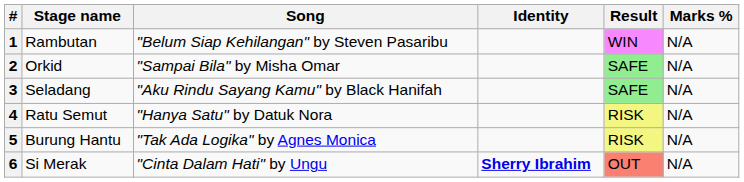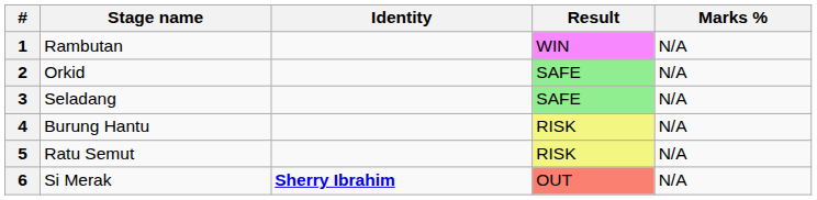- column: Song | "Belum Siap Kehilangan" by Steven Pasaribu | "Sampai Bila" by Misha Omar | "Aku Rindu Sayang Kamu" by Black Hanifah | "Hanya Satu" by Datuk Nora | "Tak Ada Logika" by Agnes Monica | "Cinta Dalam Hati" by Ungu
4 | Stage name: Ratu Semut -> Burung Hantu
5 | Stage name: Burung Hantu -> Ratu Semut
